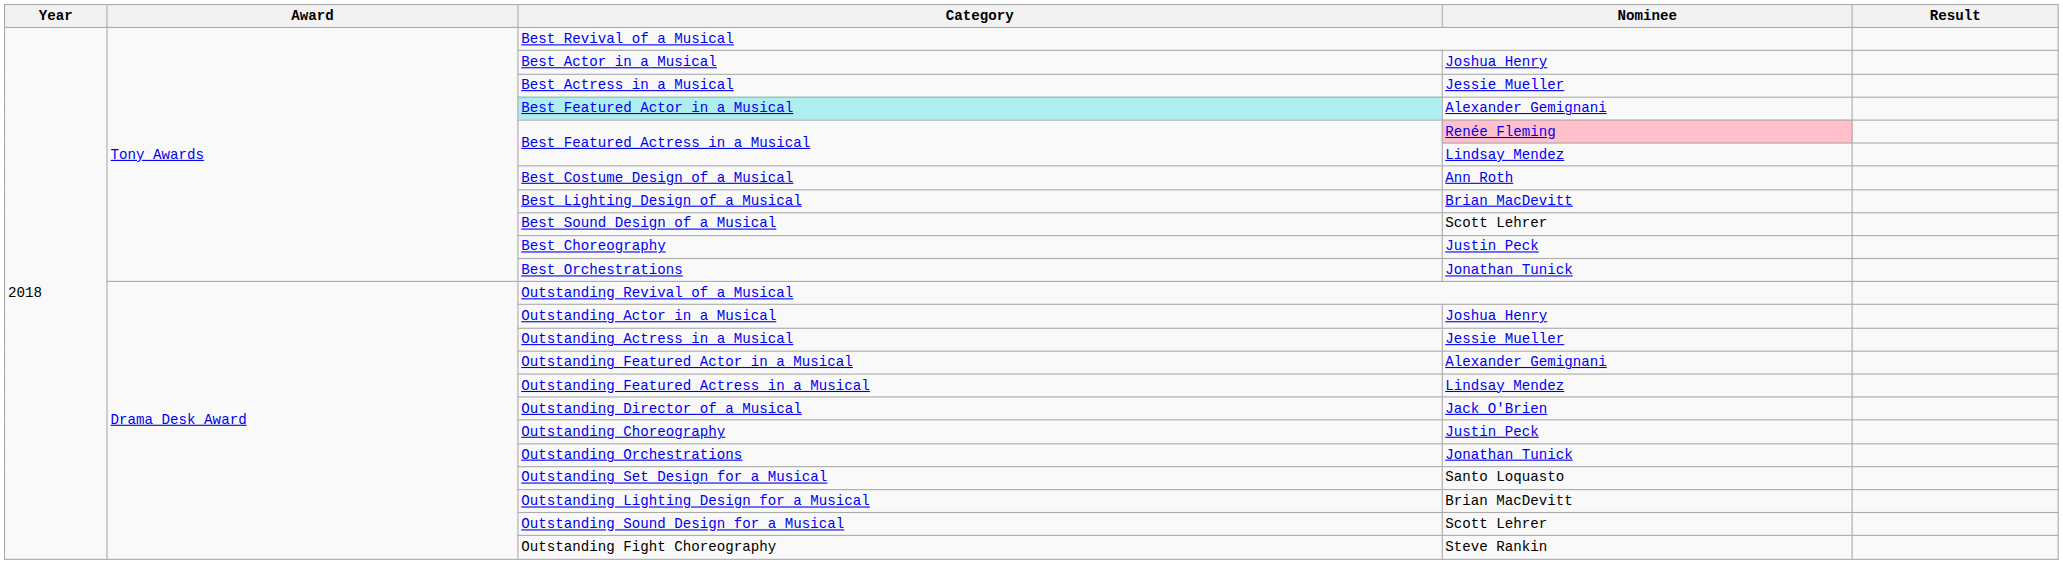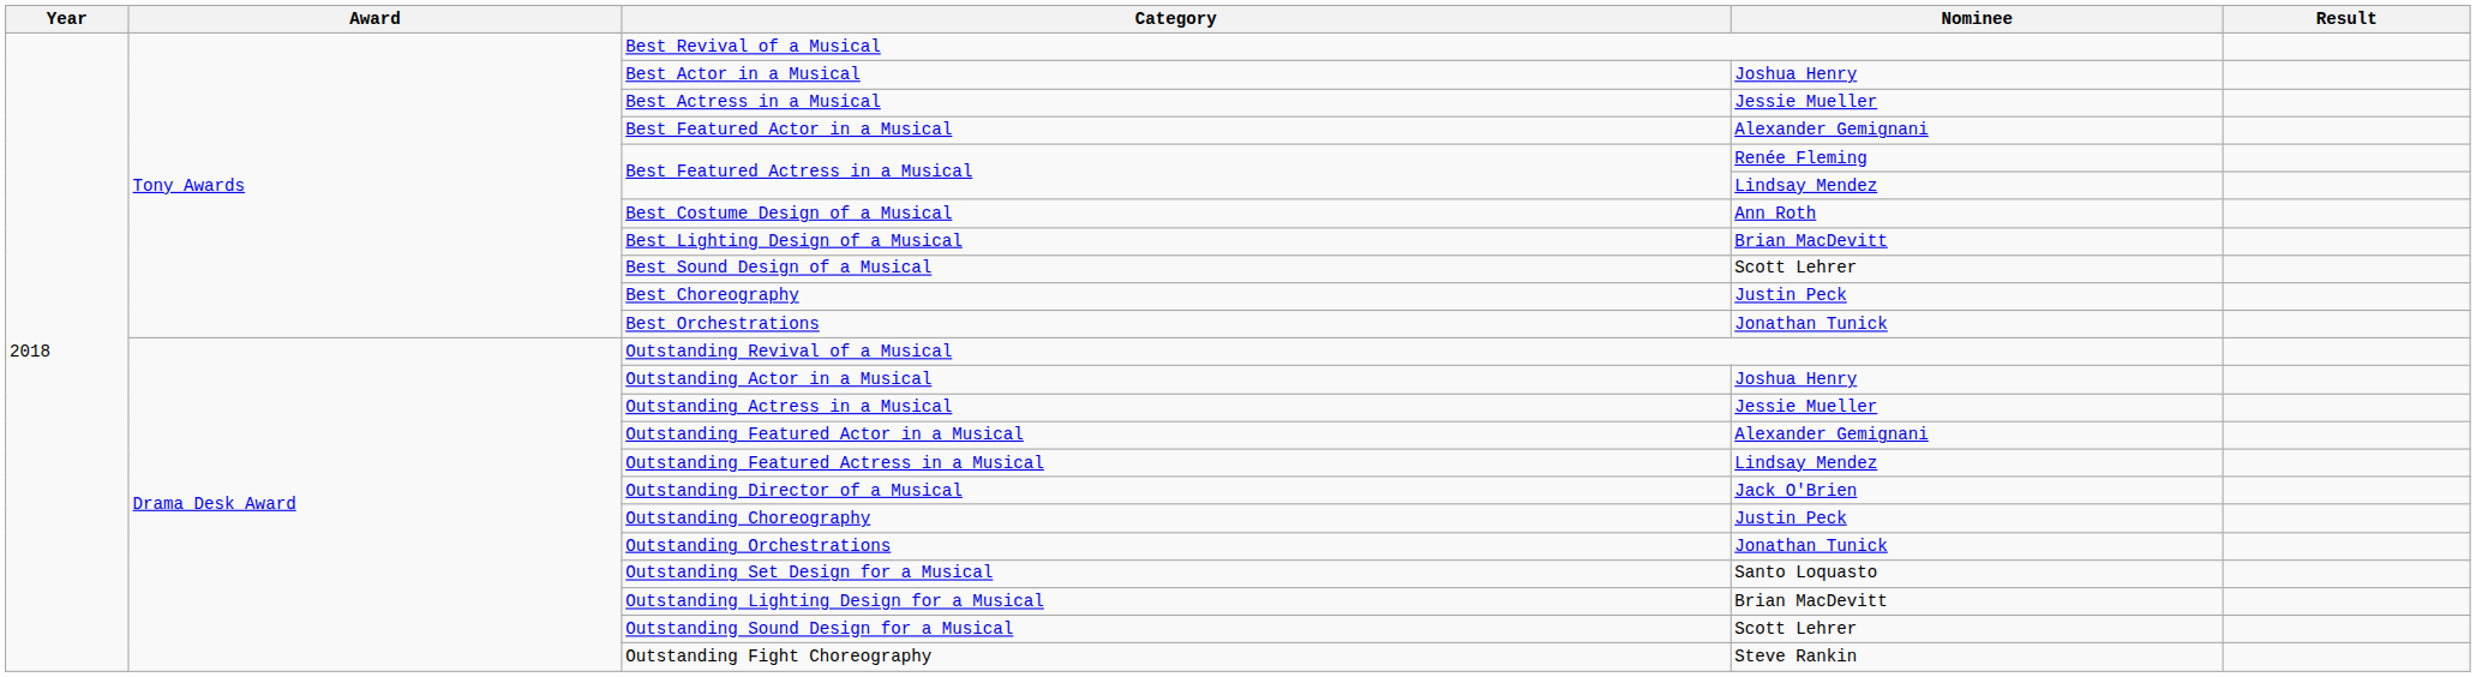Best Featured Actor in a Musical | Category: paleturquoise background -> no background
Best Featured Actress in a Musical / Renée Fleming | Nominee: pink background -> no background
